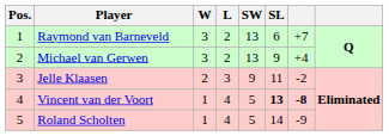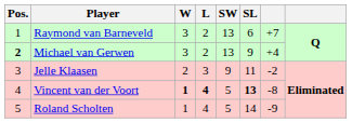Michael van Gerwen | Pos.: normal -> bold
Vincent van der Voort | W: normal -> bold
Vincent van der Voort | L: normal -> bold
Vincent van der Voort | column 7: bold -> normal
